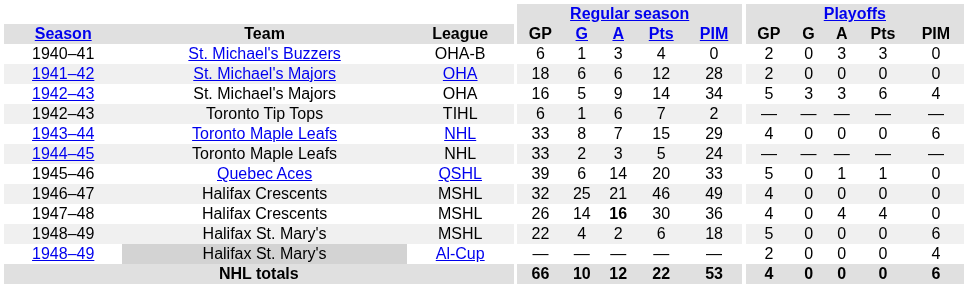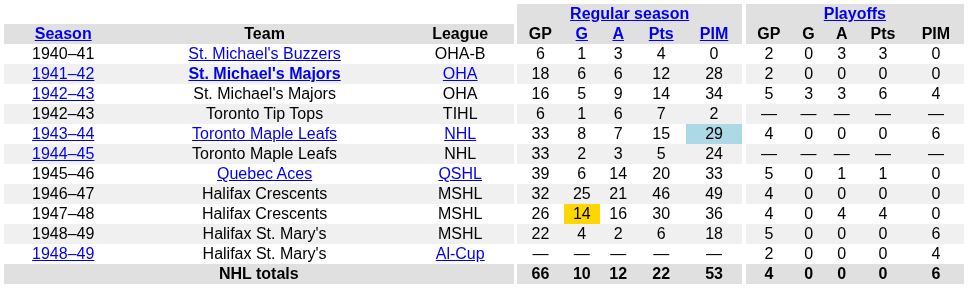1941–42 | Team: normal -> bold
1943–44 | Regular season / PIM: no background -> lightblue background
1947–48 | Regular season / G: no background -> gold background
1947–48 | Regular season / A: bold -> normal
1948–49 / Al-Cup | Team: lightgrey background -> no background
